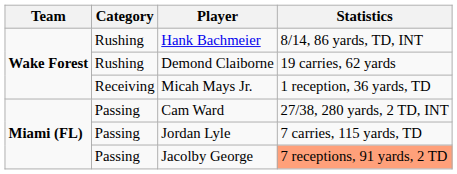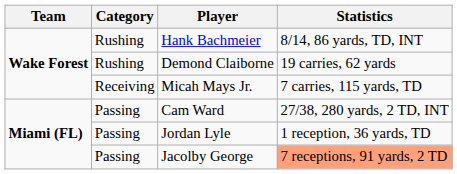Micah Mays Jr. | Statistics: 1 reception, 36 yards, TD -> 7 carries, 115 yards, TD
Jordan Lyle | Statistics: 7 carries, 115 yards, TD -> 1 reception, 36 yards, TD
